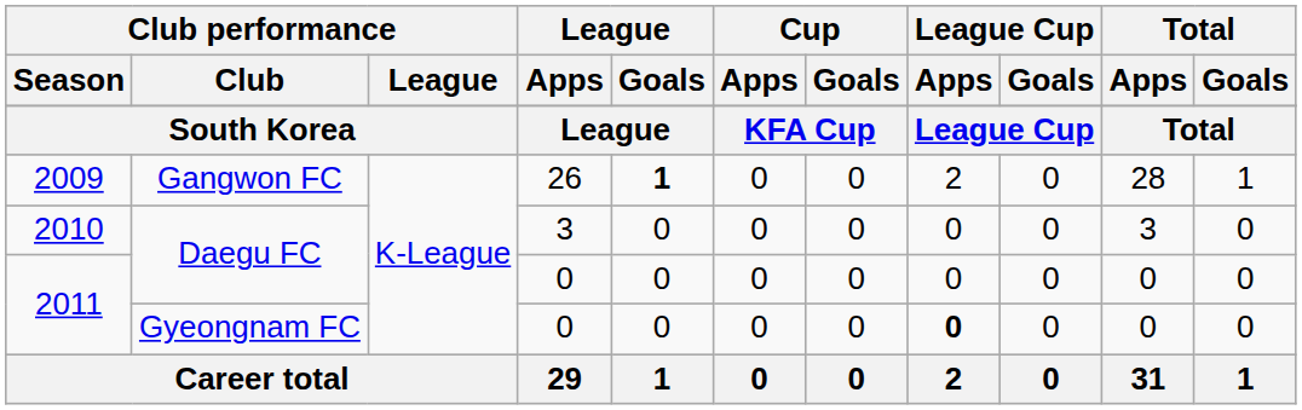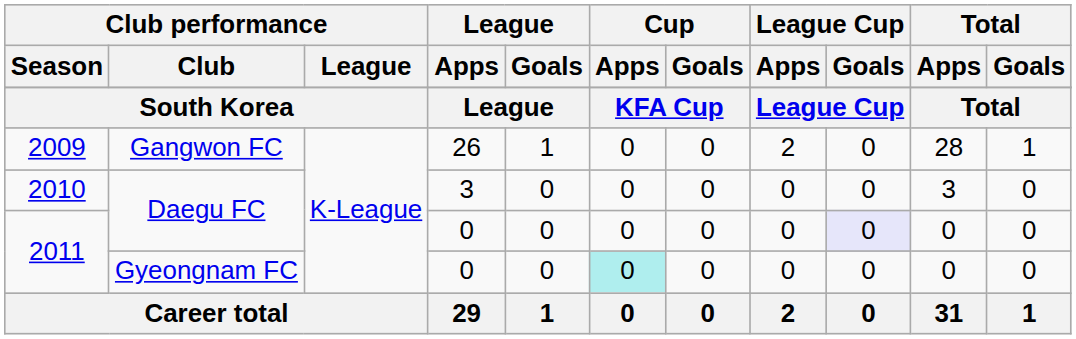2009 | League / Goals: bold -> normal
2011 / Daegu FC | League Cup / Goals: no background -> lavender background
2011 / Gyeongnam FC | Cup / Apps: no background -> paleturquoise background
2011 / Gyeongnam FC | League Cup / Apps: bold -> normal
